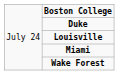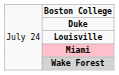Miami | column 2: no background -> pink background
Wake Forest | column 2: no background -> lightgrey background
